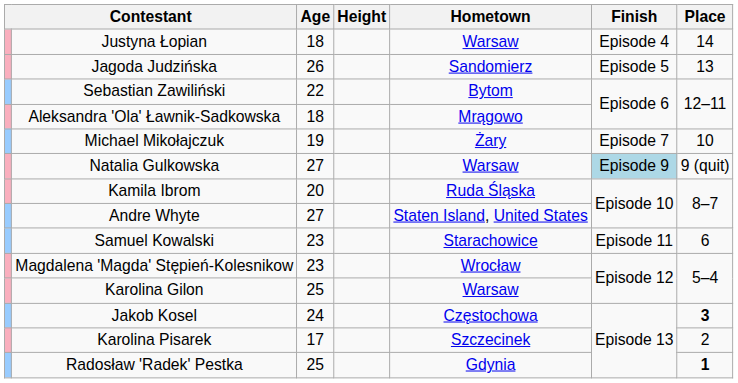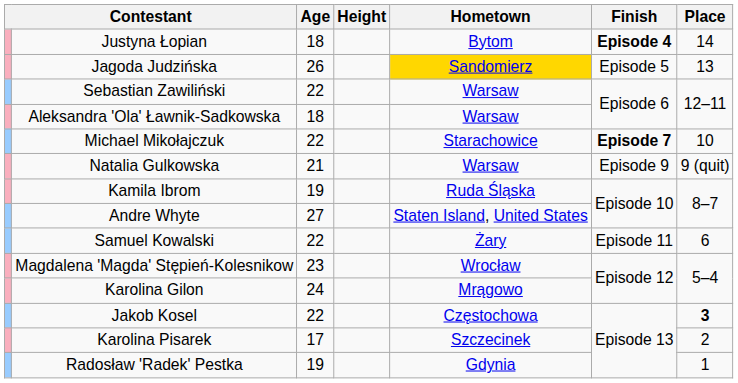Justyna Łopian | Hometown: Warsaw -> Bytom
Justyna Łopian | Finish: normal -> bold
Jagoda Judzińska | Hometown: no background -> gold background
Sebastian Zawiliński | Hometown: Bytom -> Warsaw
Aleksandra 'Ola' Ławnik-Sadkowska | Hometown: Mrągowo -> Warsaw
Michael Mikołajczuk | Age: 19 -> 22
Michael Mikołajczuk | Hometown: Żary -> Starachowice
Michael Mikołajczuk | Finish: normal -> bold
Natalia Gulkowska | Age: 27 -> 21
Natalia Gulkowska | Finish: lightblue background -> no background
Kamila Ibrom | Age: 20 -> 19
Samuel Kowalski | Age: 23 -> 22
Samuel Kowalski | Hometown: Starachowice -> Żary
Karolina Gilon | Age: 25 -> 24
Karolina Gilon | Hometown: Warsaw -> Mrągowo
Jakob Kosel | Age: 24 -> 22
Radosław 'Radek' Pestka | Age: 25 -> 19
Radosław 'Radek' Pestka | Place: bold -> normal
